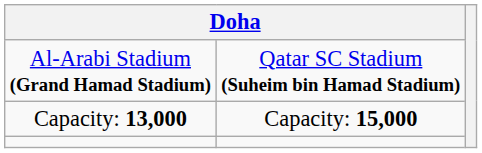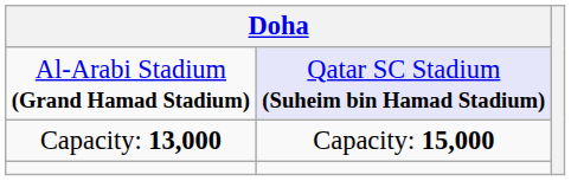Al-Arabi Stadium (Grand Hamad Stadium) | column 2: no background -> lavender background
